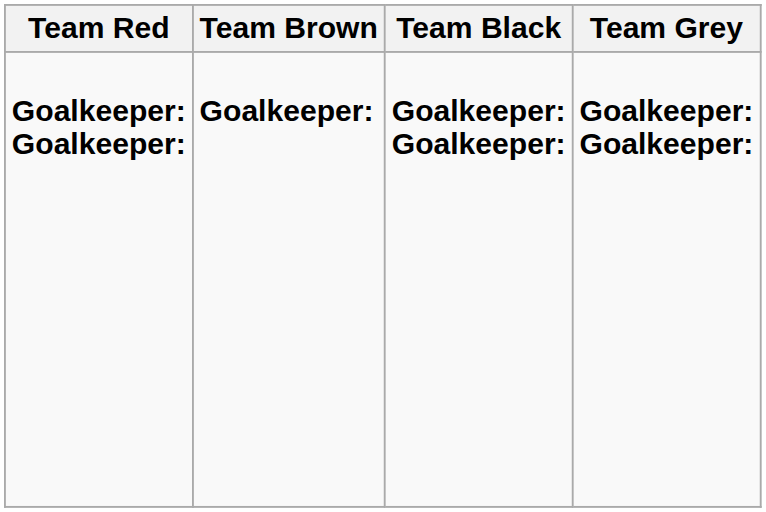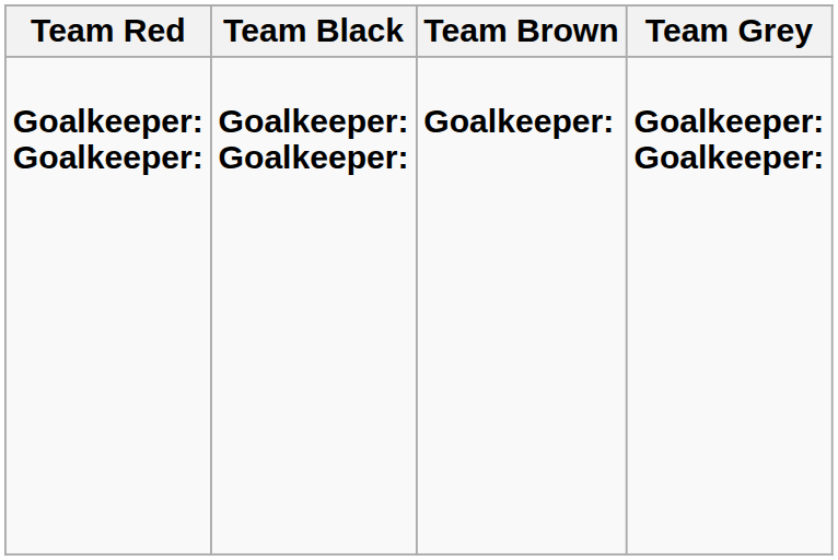columns swapped: Team Brown <-> Team Black
